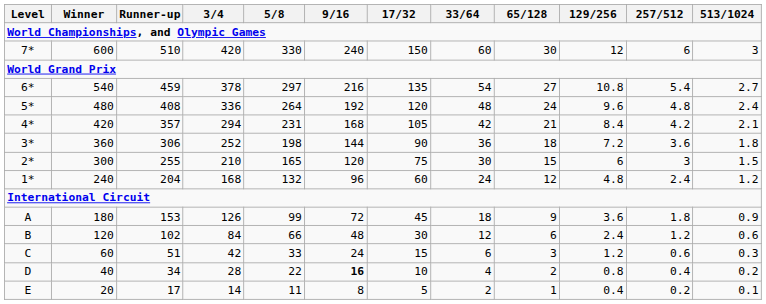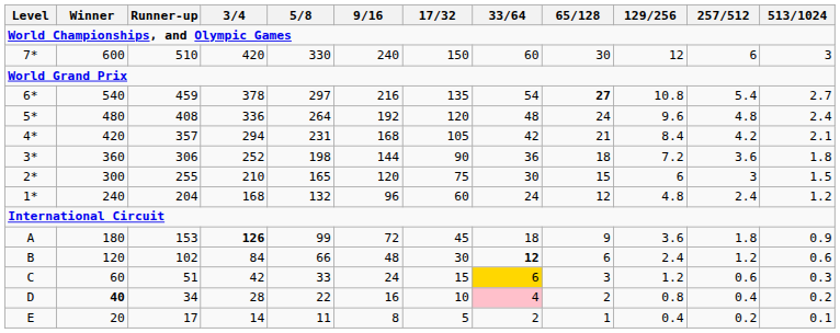6* | 65/128: normal -> bold
A | 3/4: normal -> bold
B | 33/64: normal -> bold
C | 33/64: no background -> gold background
D | Winner: normal -> bold
D | 9/16: bold -> normal
D | 33/64: no background -> pink background
